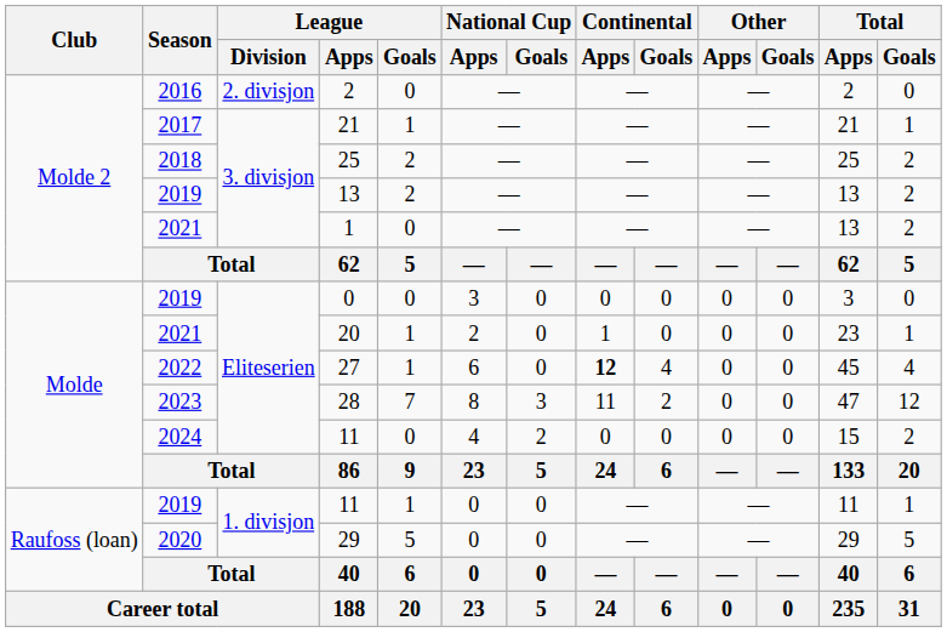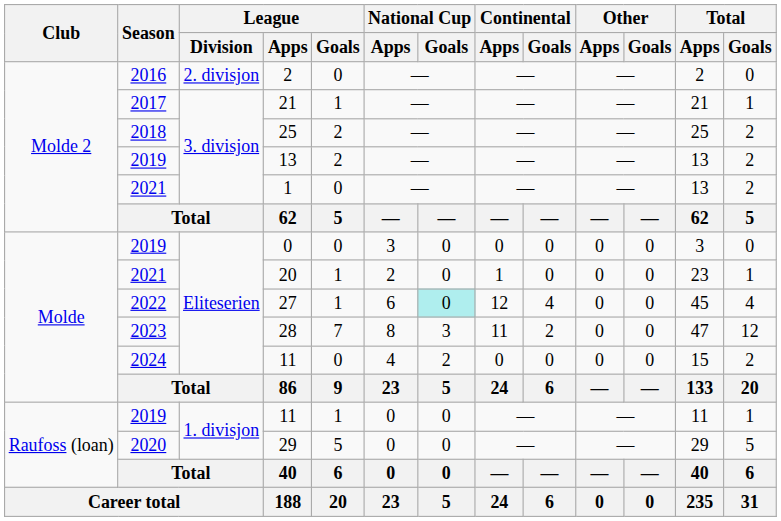27 | National Cup / Goals: no background -> paleturquoise background
27 | Continental / Apps: bold -> normal
